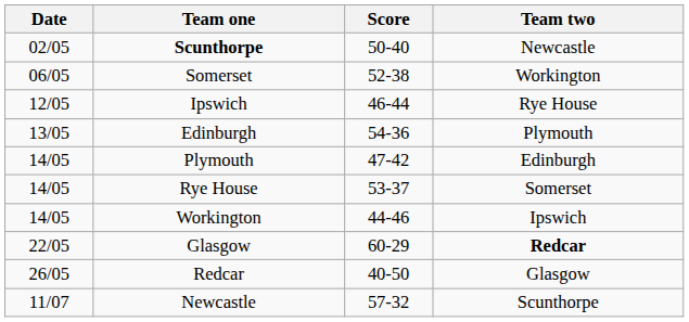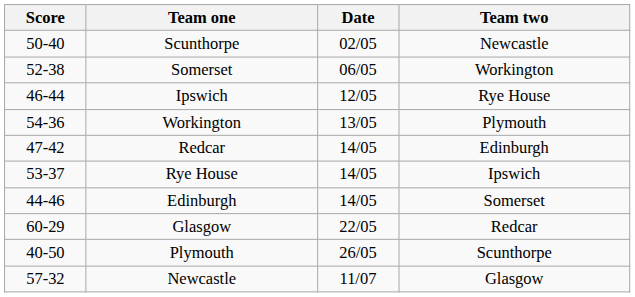columns swapped: Date <-> Score
row 2 | Team one: bold -> normal
row 5 | Team one: Edinburgh -> Workington
row 6 | Team one: Plymouth -> Redcar
row 7 | Team two: Somerset -> Ipswich
row 8 | Team one: Workington -> Edinburgh
row 8 | Team two: Ipswich -> Somerset
row 9 | Team two: bold -> normal
row 10 | Team one: Redcar -> Plymouth
row 10 | Team two: Glasgow -> Scunthorpe
row 11 | Team two: Scunthorpe -> Glasgow
